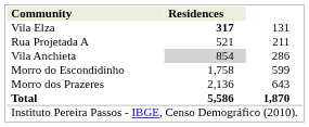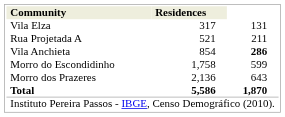Vila Elza | column 2: bold -> normal
Vila Anchieta | column 2: lightgrey background -> no background
Vila Anchieta | column 3: normal -> bold
